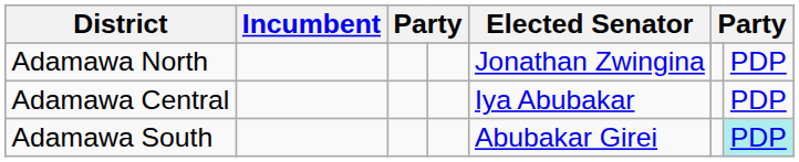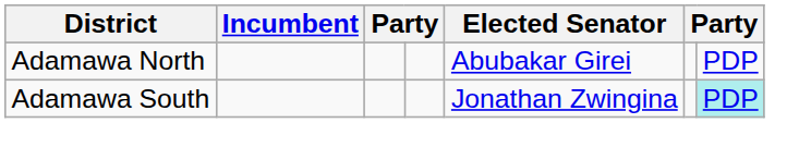Adamawa North | Elected Senator: Jonathan Zwingina -> Abubakar Girei
- row: Adamawa Central | Iya Abubakar | PDP
Adamawa South | Elected Senator: Abubakar Girei -> Jonathan Zwingina
